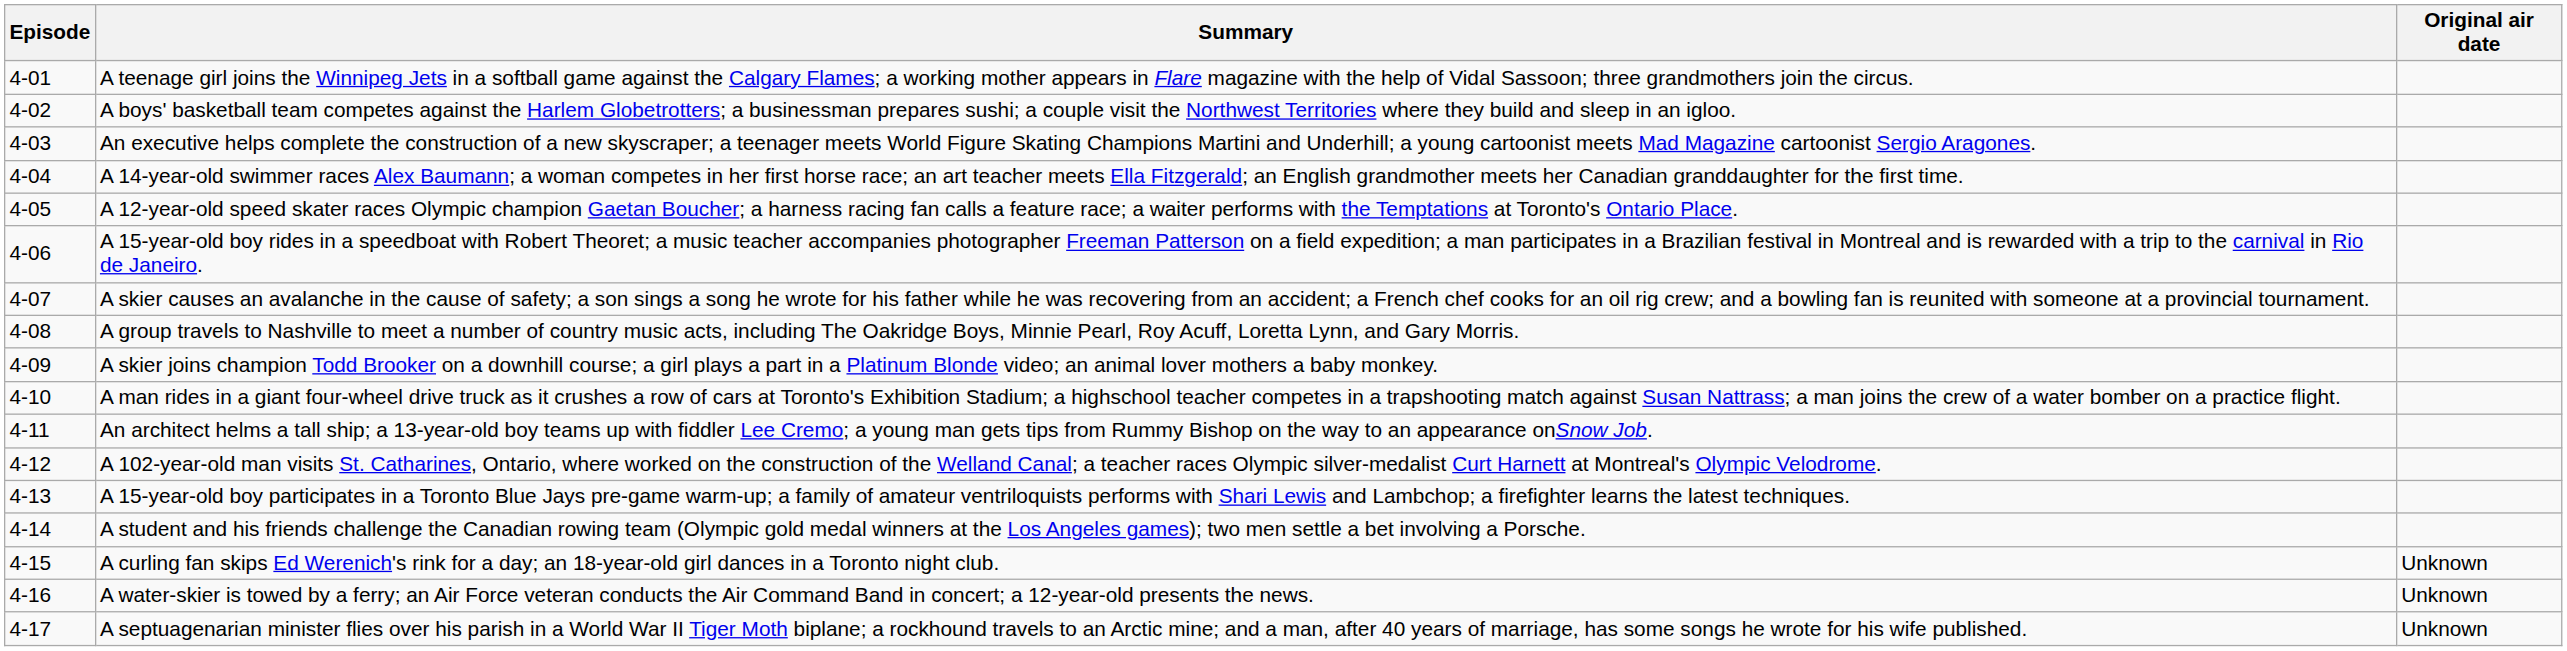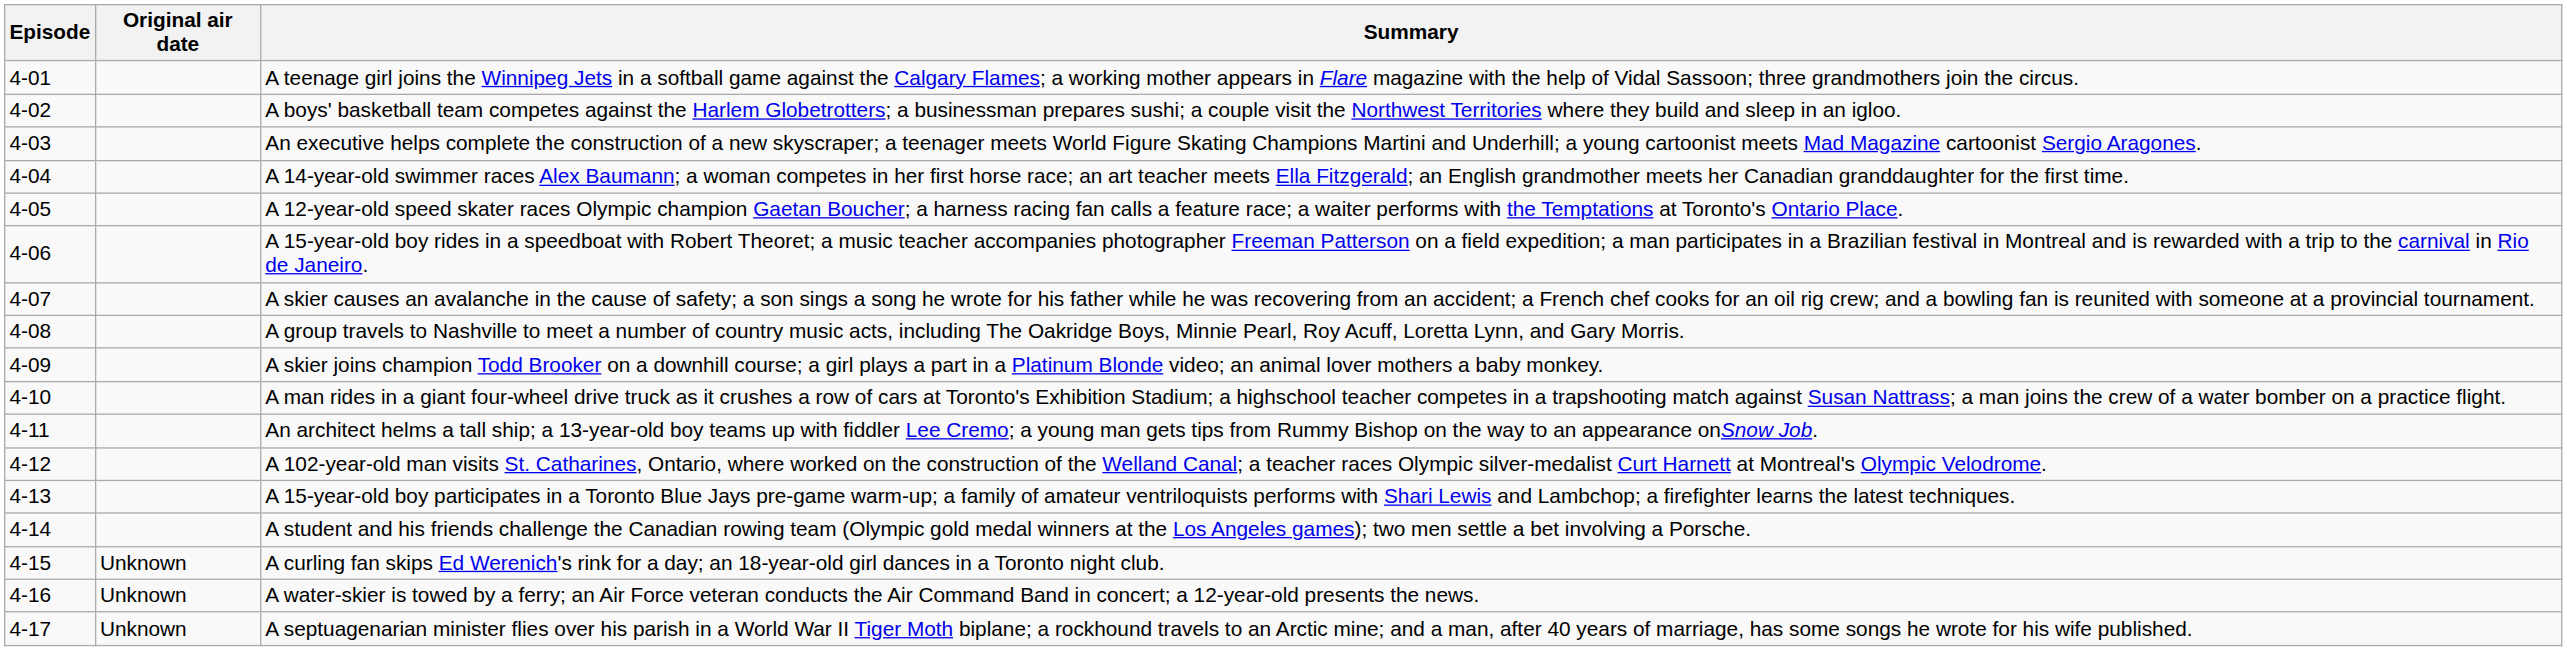columns swapped: Original air date <-> Summary
